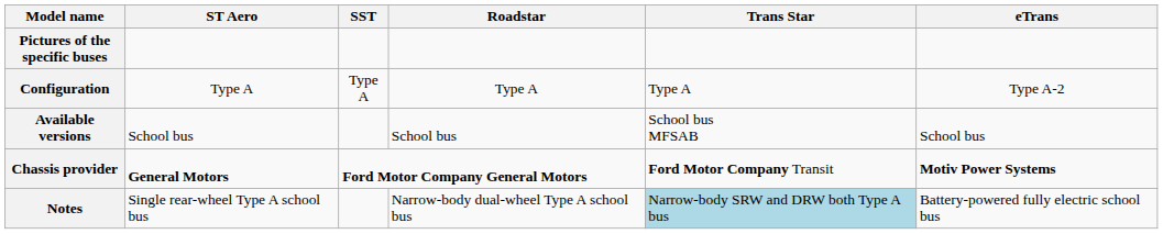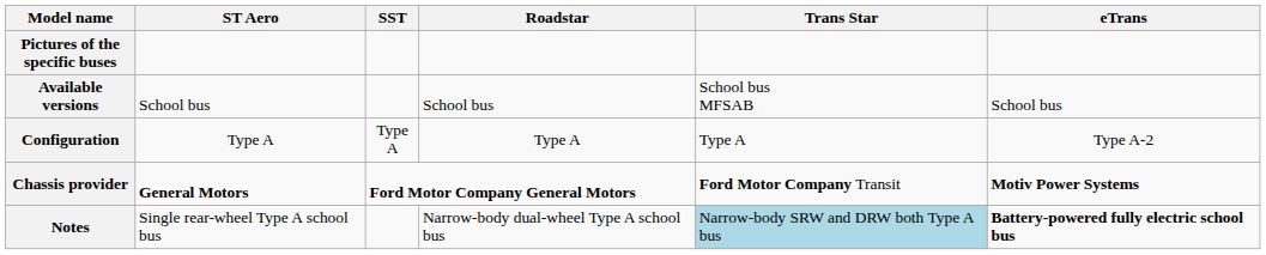rows swapped: Available versions <-> Configuration
Notes | eTrans: normal -> bold
